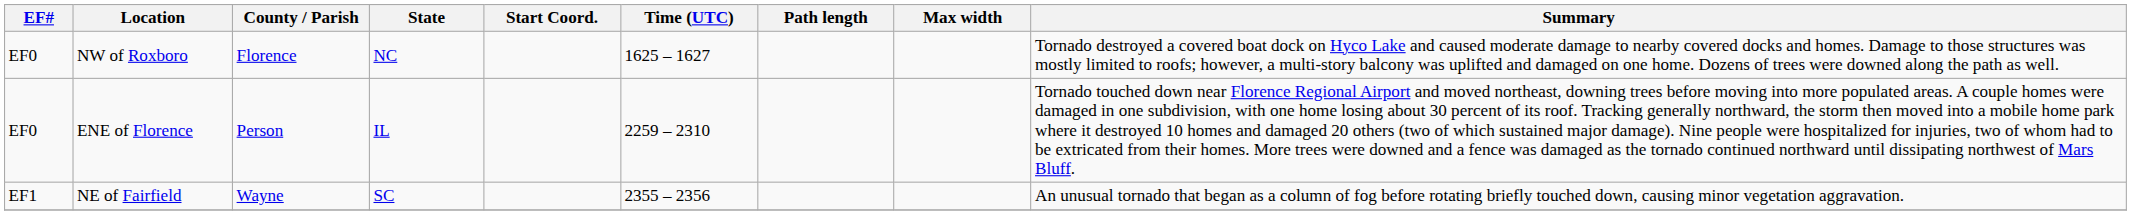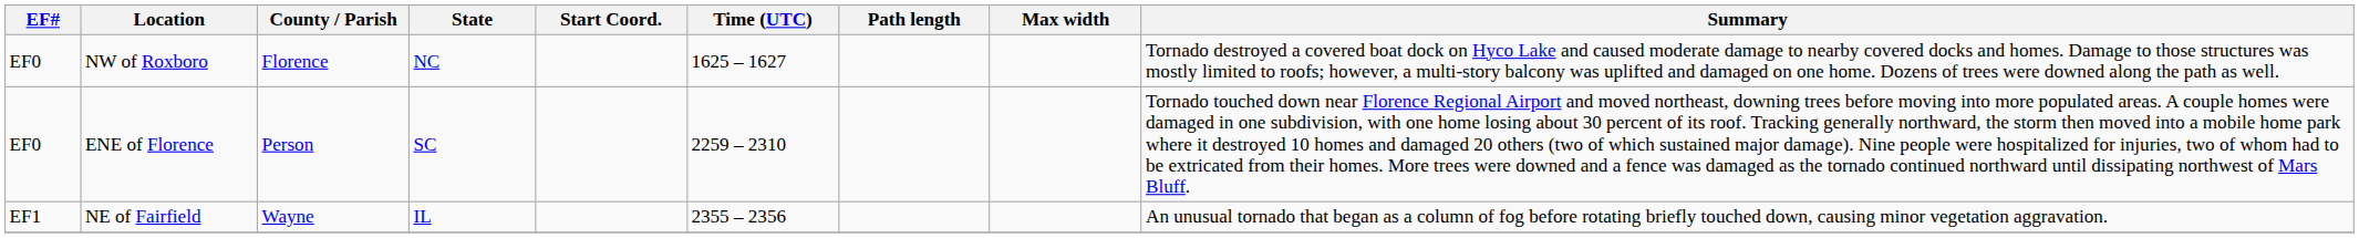ENE of Florence | State: IL -> SC
NE of Fairfield | State: SC -> IL
